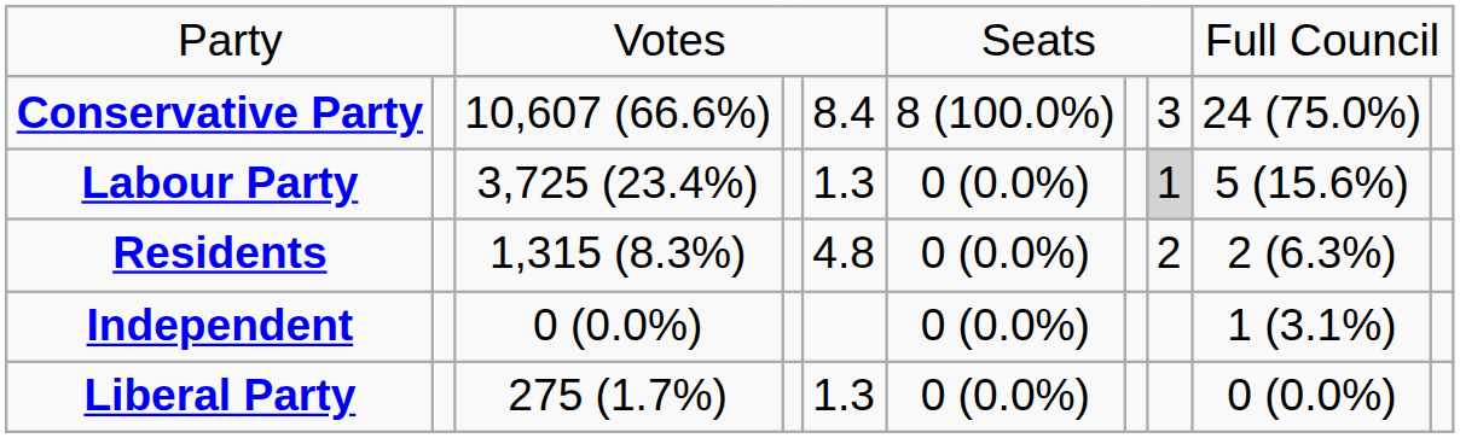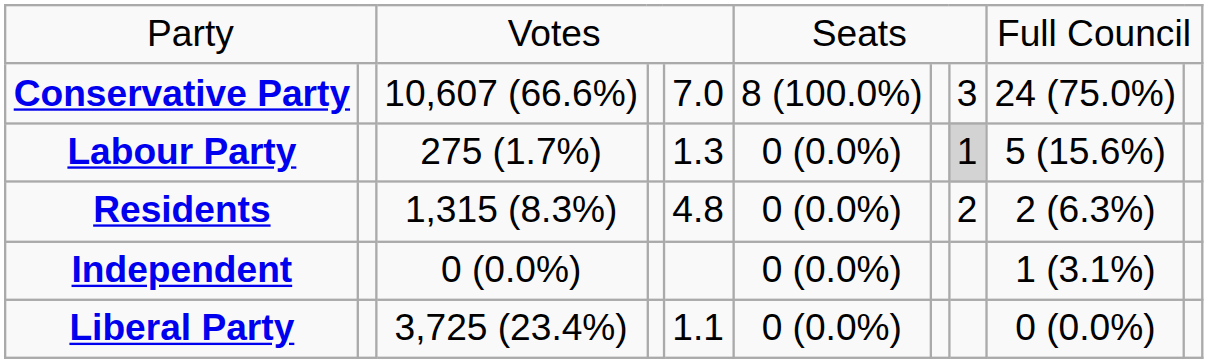Conservative Party | column 5: 8.4 -> 7.0
Labour Party | column 3: 3,725 (23.4%) -> 275 (1.7%)
Liberal Party | column 3: 275 (1.7%) -> 3,725 (23.4%)
Liberal Party | column 5: 1.3 -> 1.1
